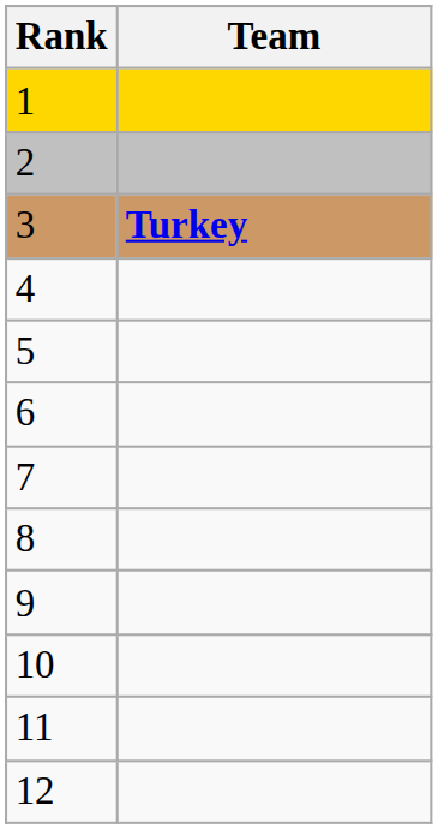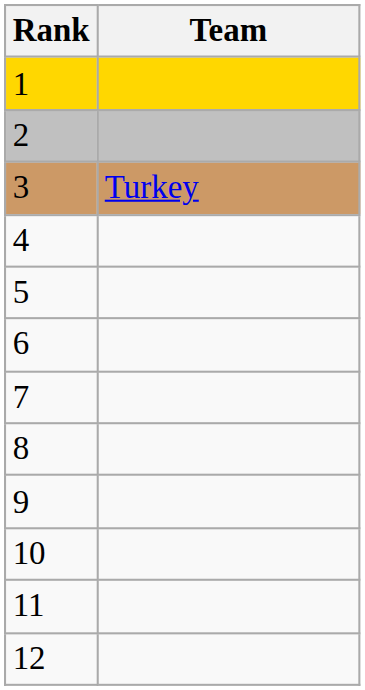3 | Team: bold -> normal
